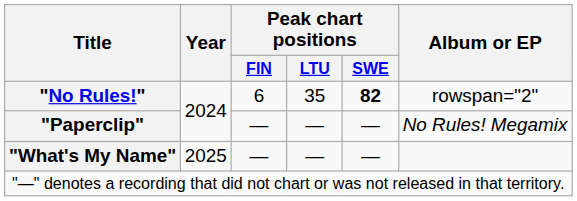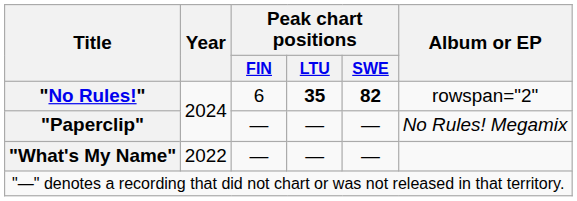"No Rules!" | Peak chart positions / LTU: normal -> bold
"What's My Name" | Year: 2025 -> 2022
